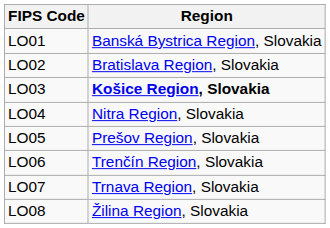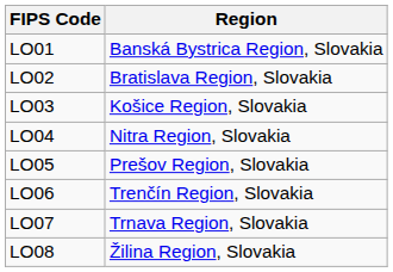LO03 | Region: bold -> normal
